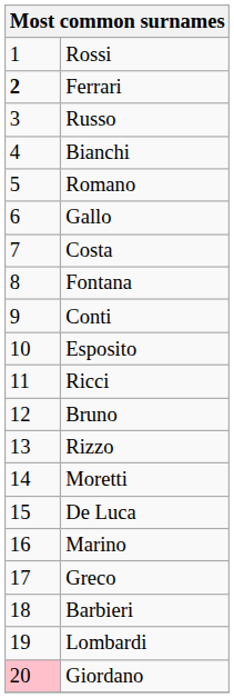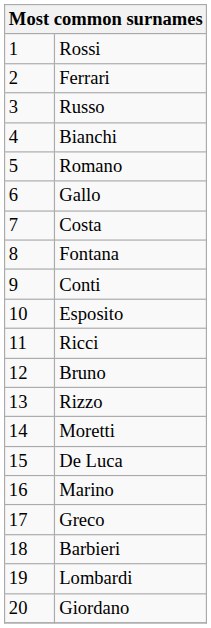Ferrari | column 1: bold -> normal
Giordano | column 1: pink background -> no background
